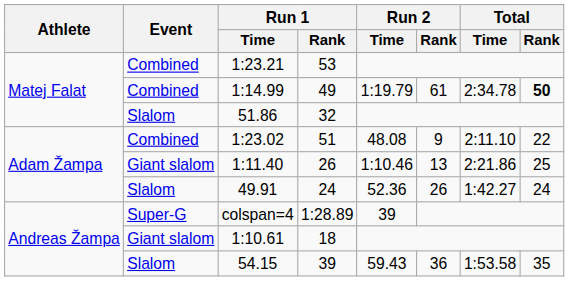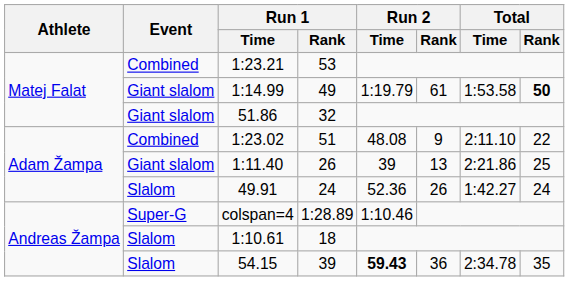1:14.99 | Event: Combined -> Giant slalom
1:14.99 | Total / Time: 2:34.78 -> 1:53.58
51.86 | Event: Slalom -> Giant slalom
1:11.40 | Run 2 / Time: 1:10.46 -> 39
colspan=4 | Run 2 / Time: 39 -> 1:10.46
1:10.61 | Event: Giant slalom -> Slalom
54.15 | Run 2 / Time: normal -> bold
54.15 | Total / Time: 1:53.58 -> 2:34.78
